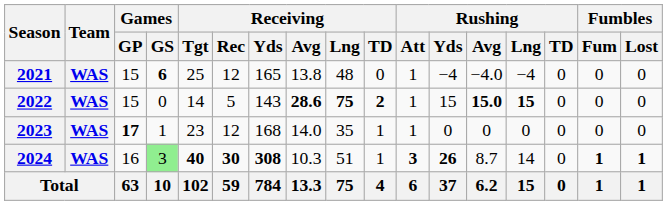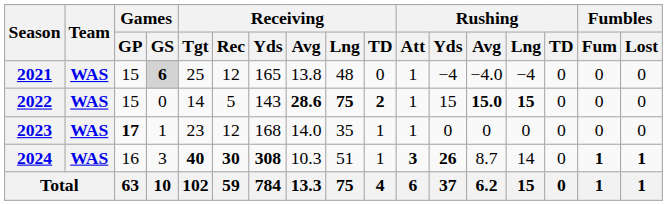2021 | Games / GS: no background -> lightgrey background
2024 | Games / GS: lightgreen background -> no background
